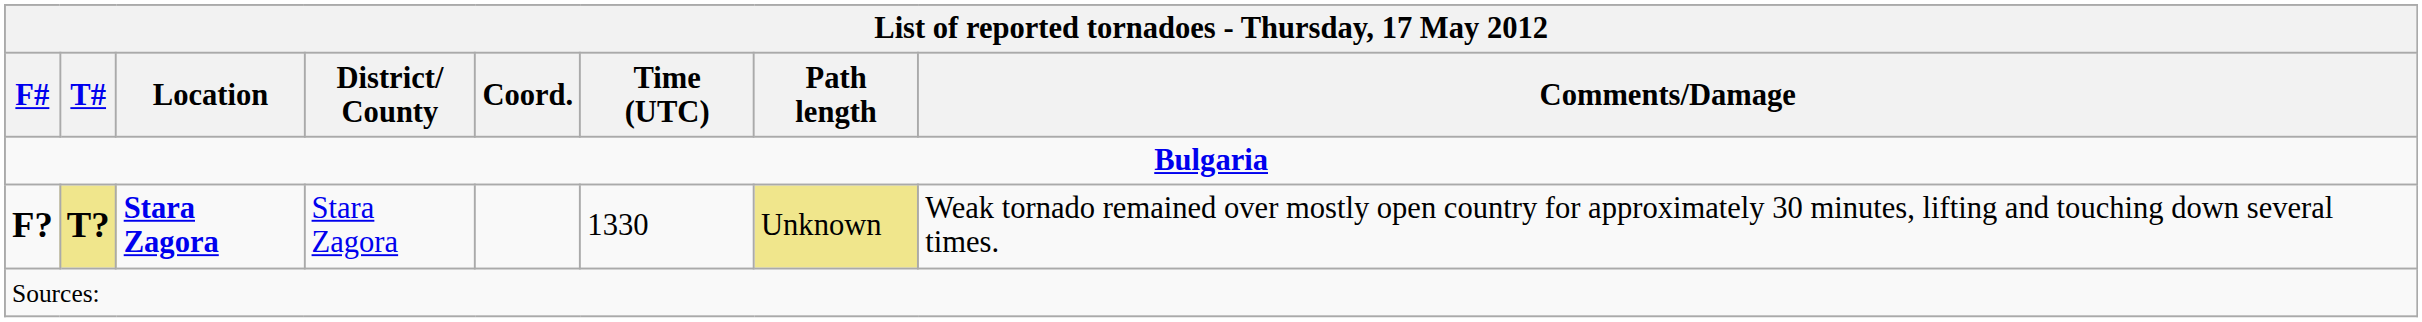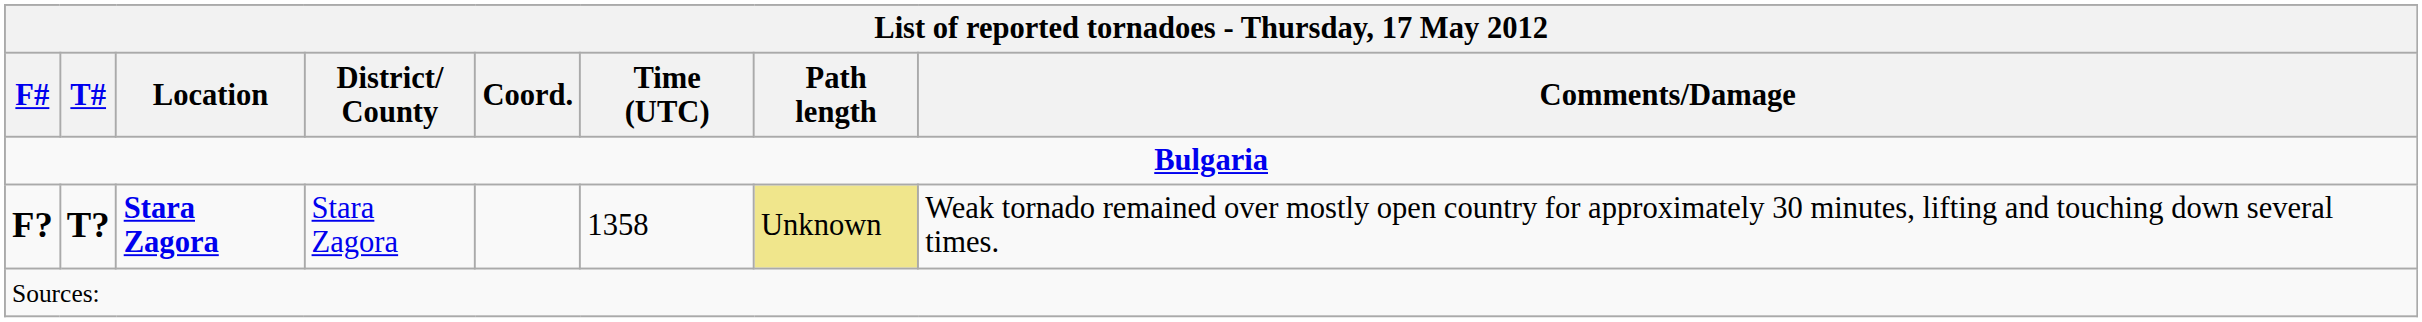F? | T#: khaki background -> no background
F? | Time (UTC): 1330 -> 1358
